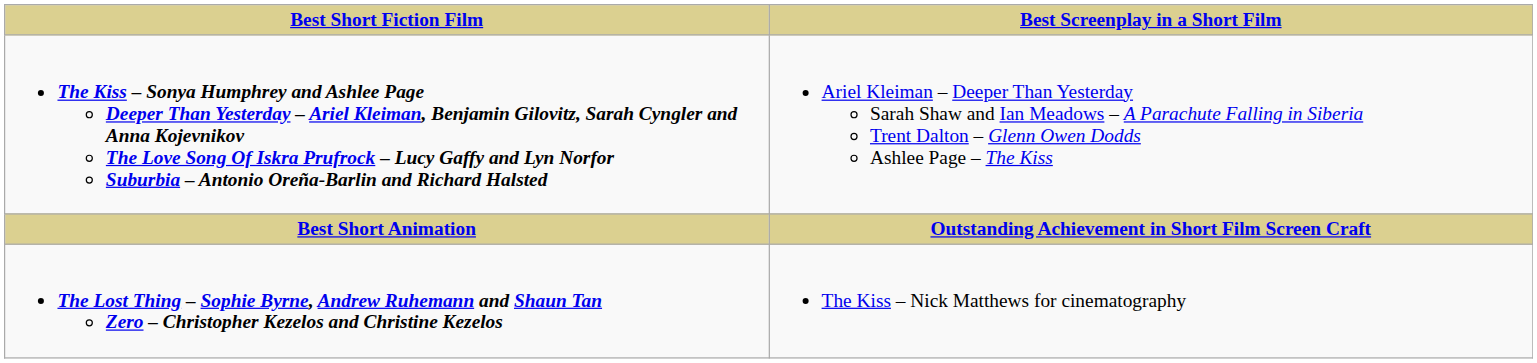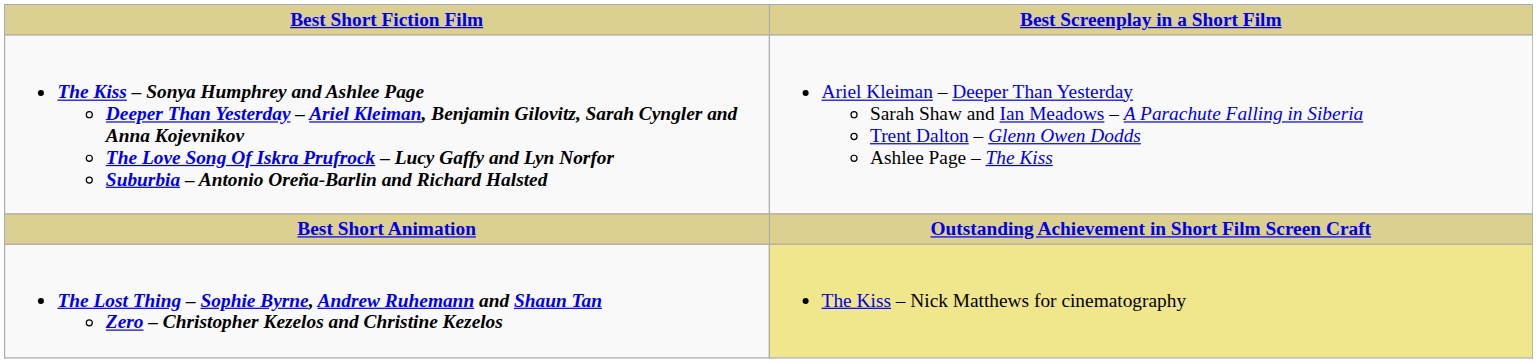row 4 | Best Screenplay in a Short Film: no background -> khaki background
